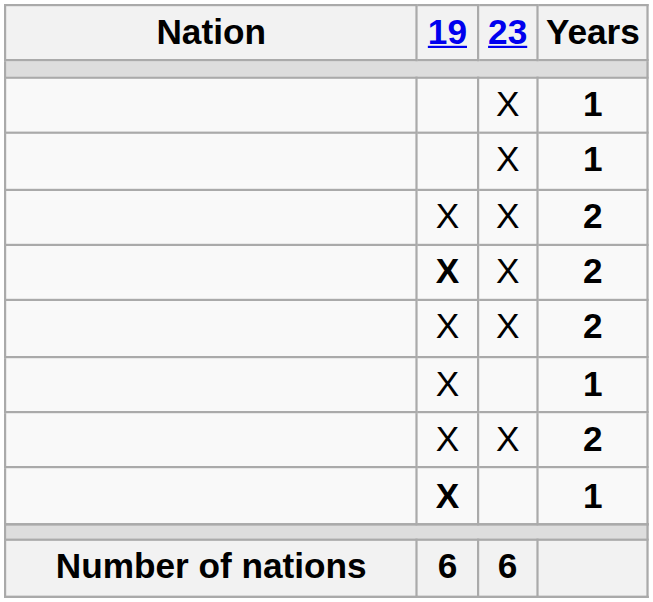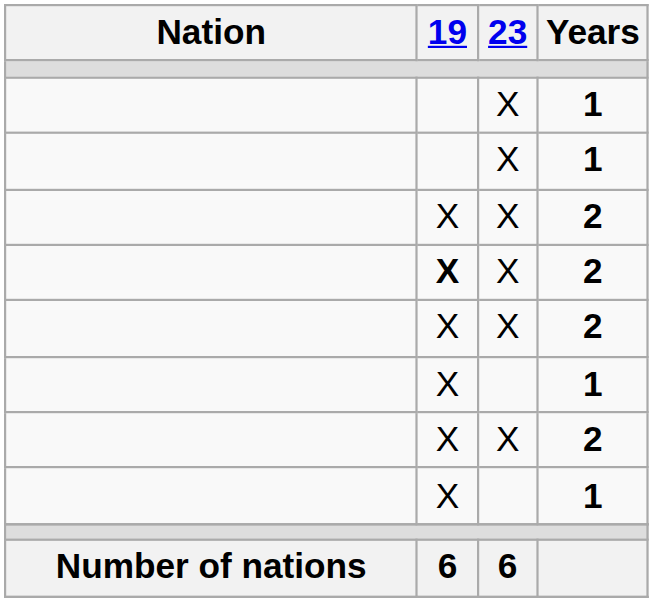row 10 | 19: bold -> normal
